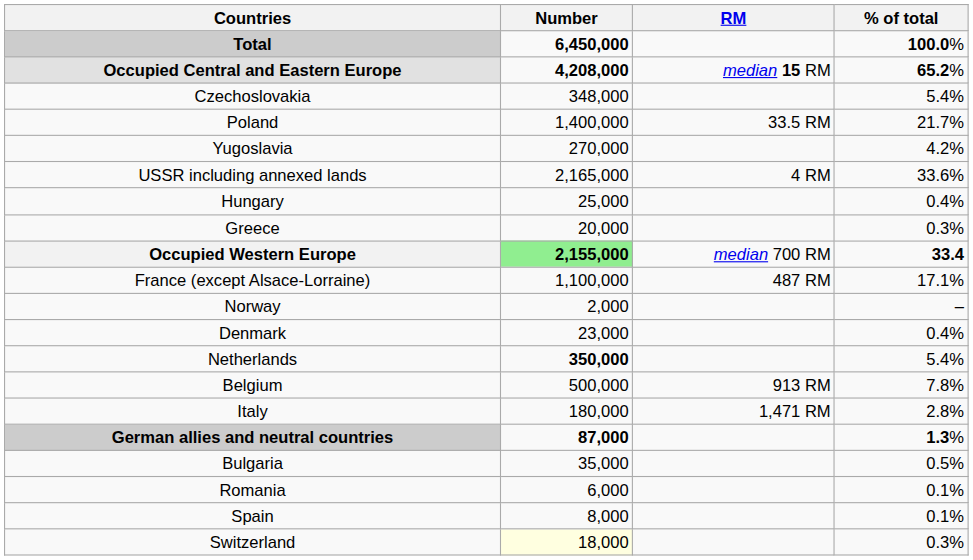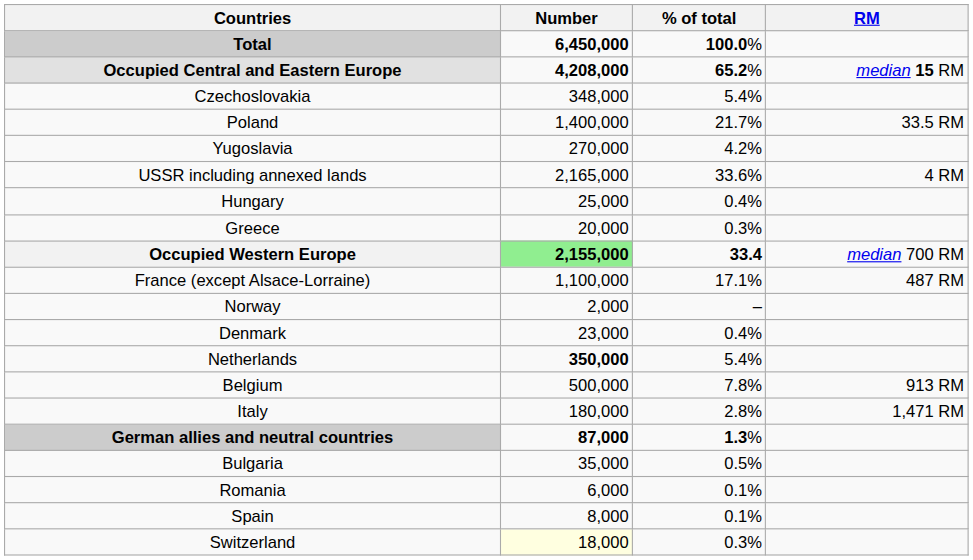columns swapped: % of total <-> RM
